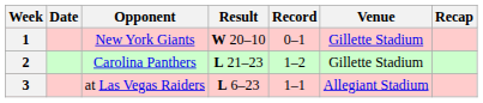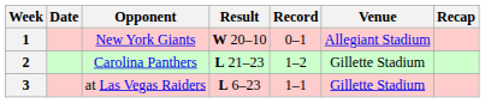1 | Venue: Gillette Stadium -> Allegiant Stadium
3 | Venue: Allegiant Stadium -> Gillette Stadium
